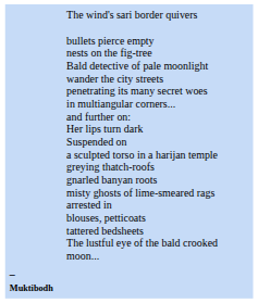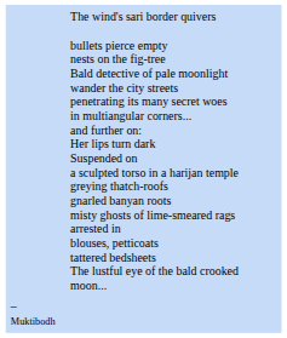– Muktibodh | column 1: bold -> normal
